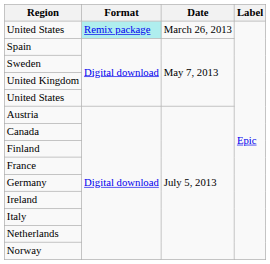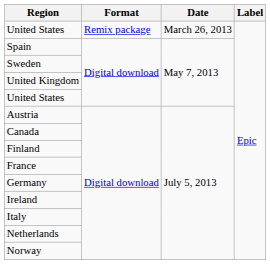United States / March 26, 2013 | Format: paleturquoise background -> no background
